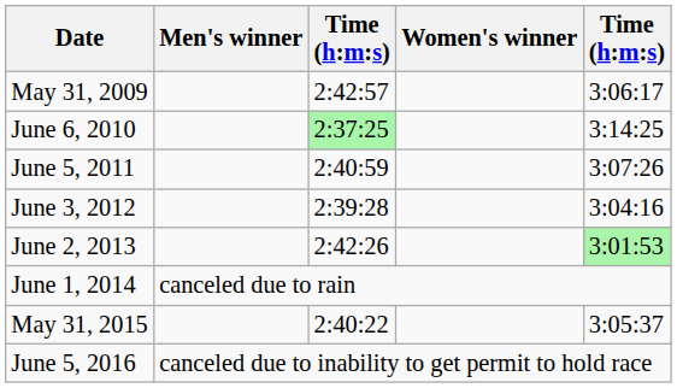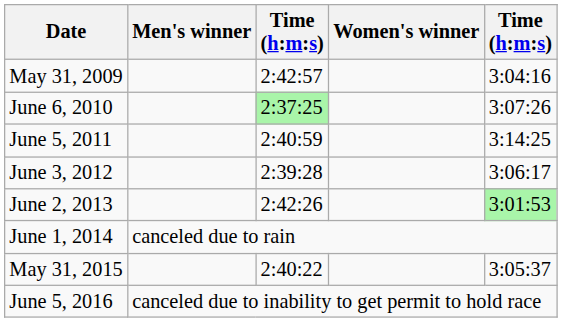May 31, 2009 | column 5: 3:06:17 -> 3:04:16
June 6, 2010 | column 5: 3:14:25 -> 3:07:26
June 5, 2011 | column 5: 3:07:26 -> 3:14:25
June 3, 2012 | column 5: 3:04:16 -> 3:06:17
